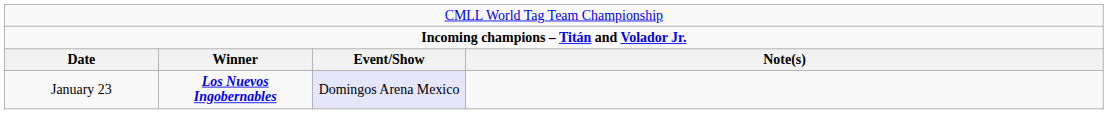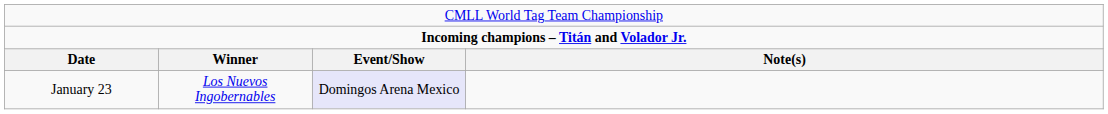January 23 | column 2: bold -> normal
